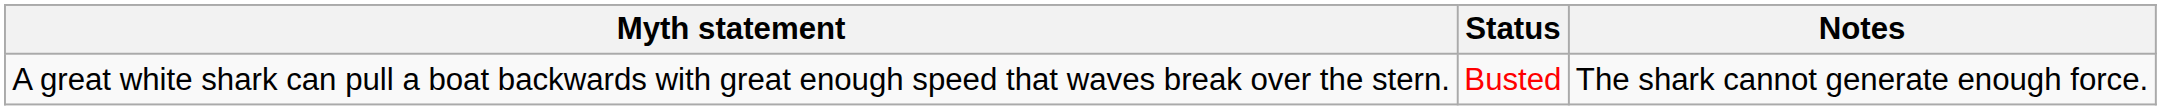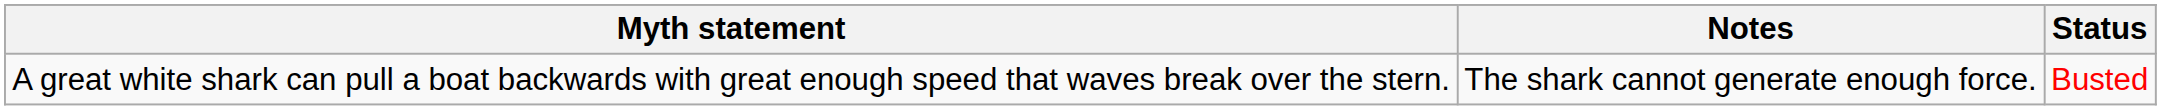columns swapped: Status <-> Notes
